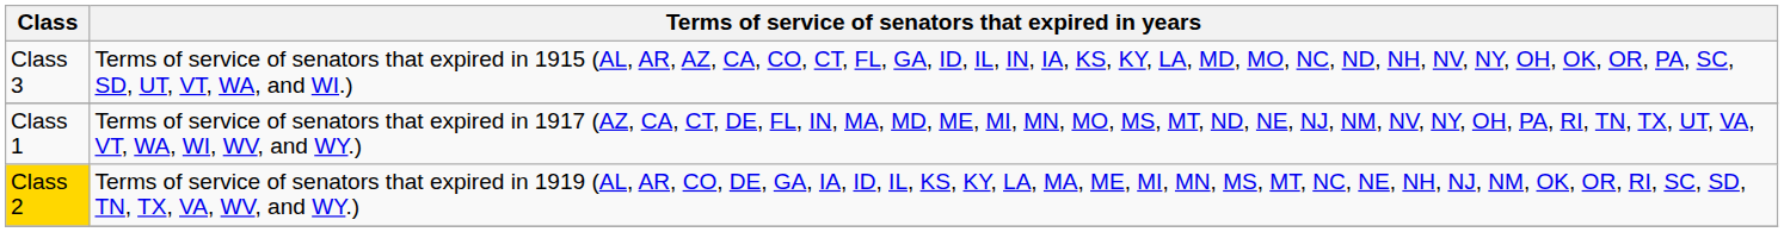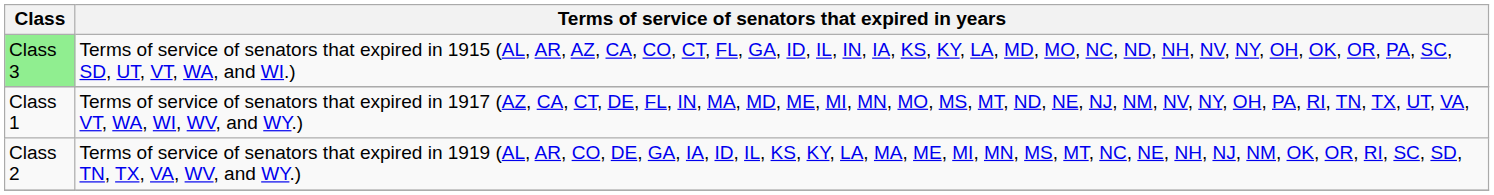Class 3 | Class: no background -> lightgreen background
Class 2 | Class: gold background -> no background
